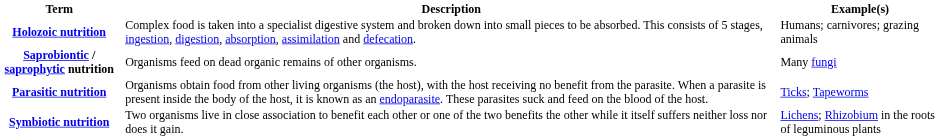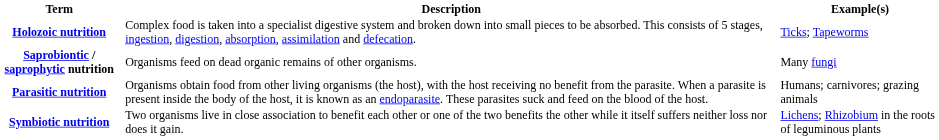Holozoic nutrition | Example(s): Humans; carnivores; grazing animals -> Ticks; Tapeworms
Parasitic nutrition | Example(s): Ticks; Tapeworms -> Humans; carnivores; grazing animals
